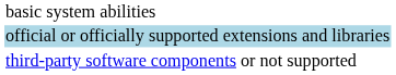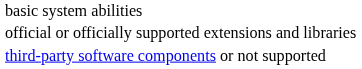row 2 | column 1: lightblue background -> no background
